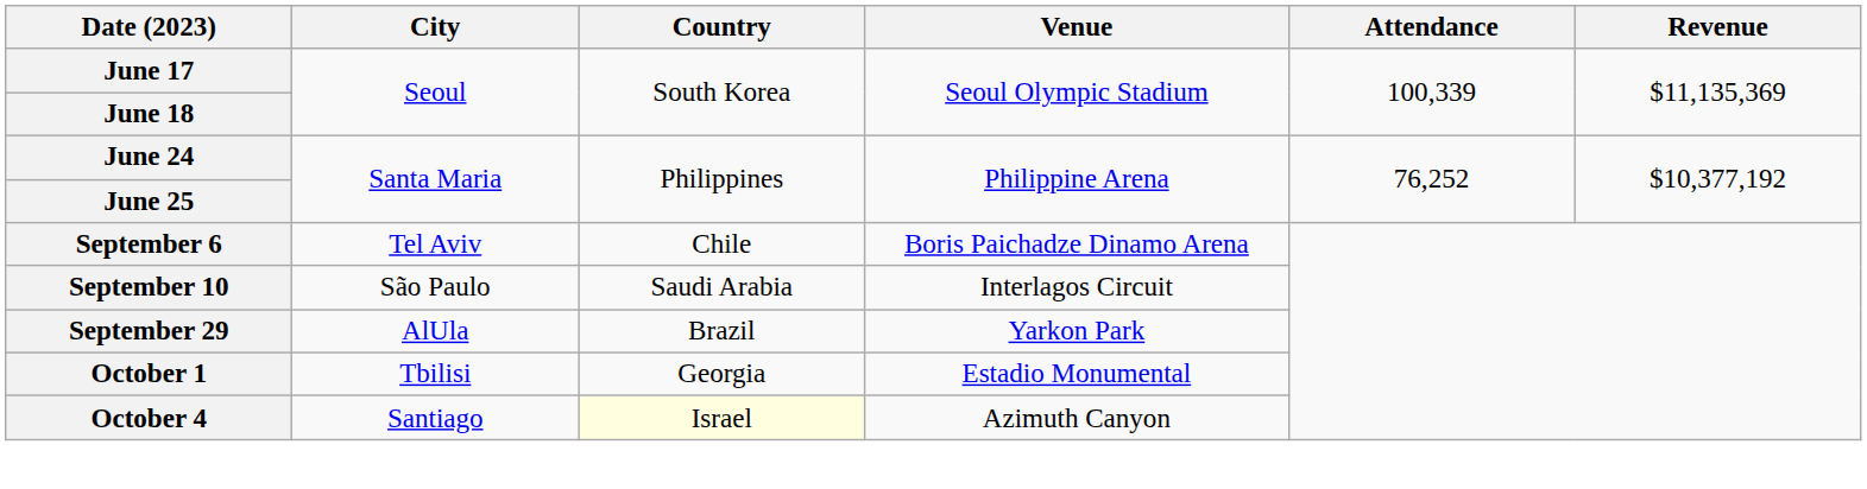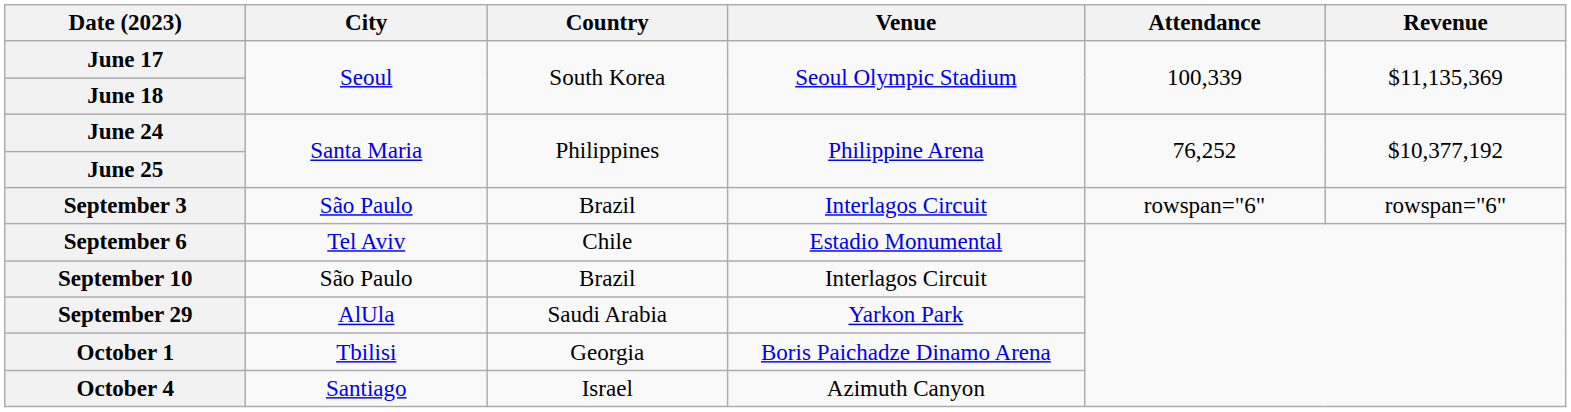+ row: September 3 | São Paulo | Brazil | Interlagos Circuit | rowspan="6" | rowspan="6"
September 6 | Venue: Boris Paichadze Dinamo Arena -> Estadio Monumental
September 10 | Country: Saudi Arabia -> Brazil
September 29 | Country: Brazil -> Saudi Arabia
October 1 | Venue: Estadio Monumental -> Boris Paichadze Dinamo Arena
October 4 | Country: lightyellow background -> no background
